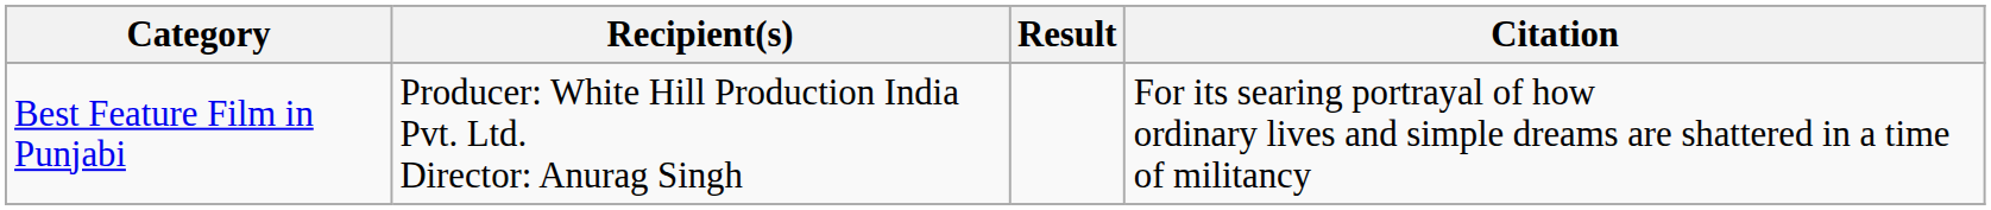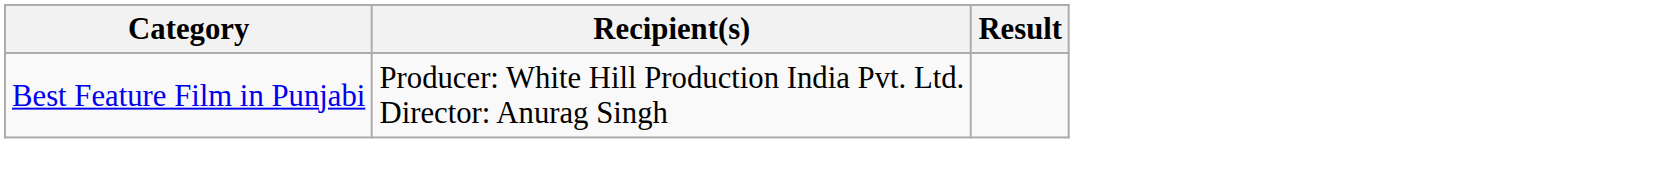- column: Citation | For its searing portrayal of how ordinary lives and simple dreams are shattered in a time of militancy
